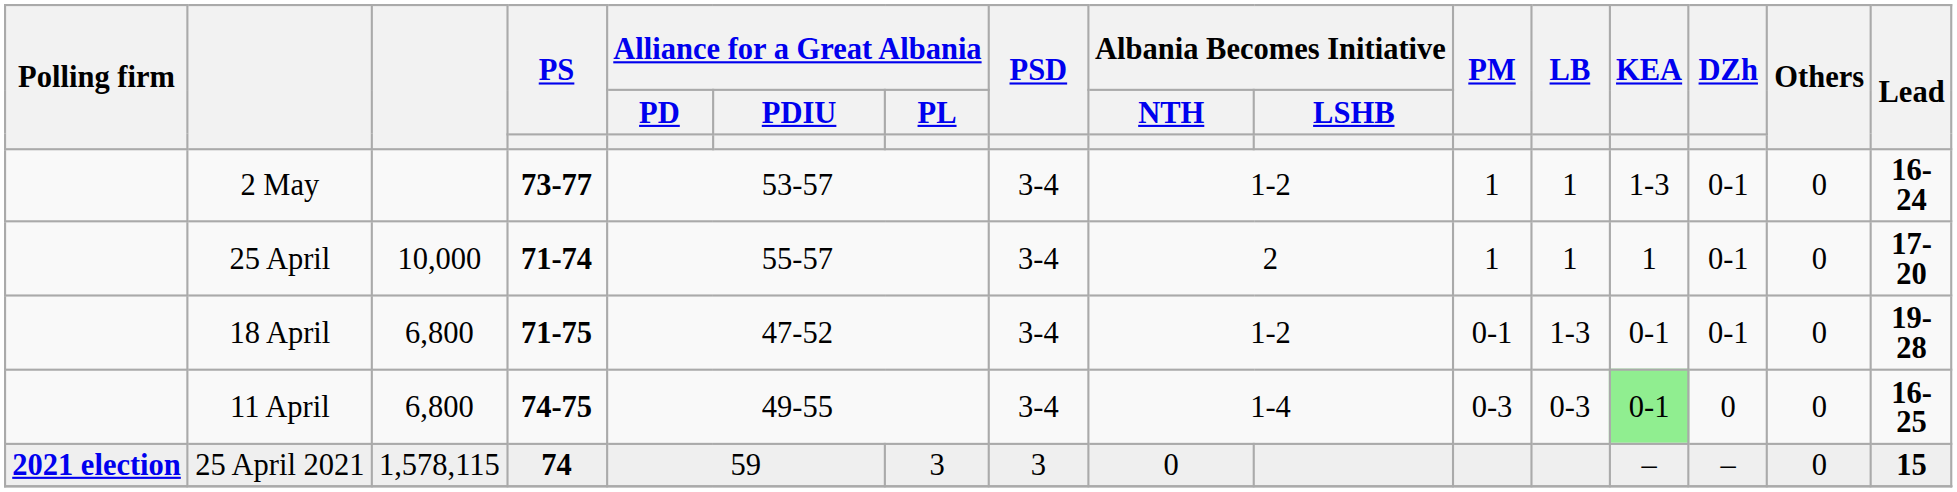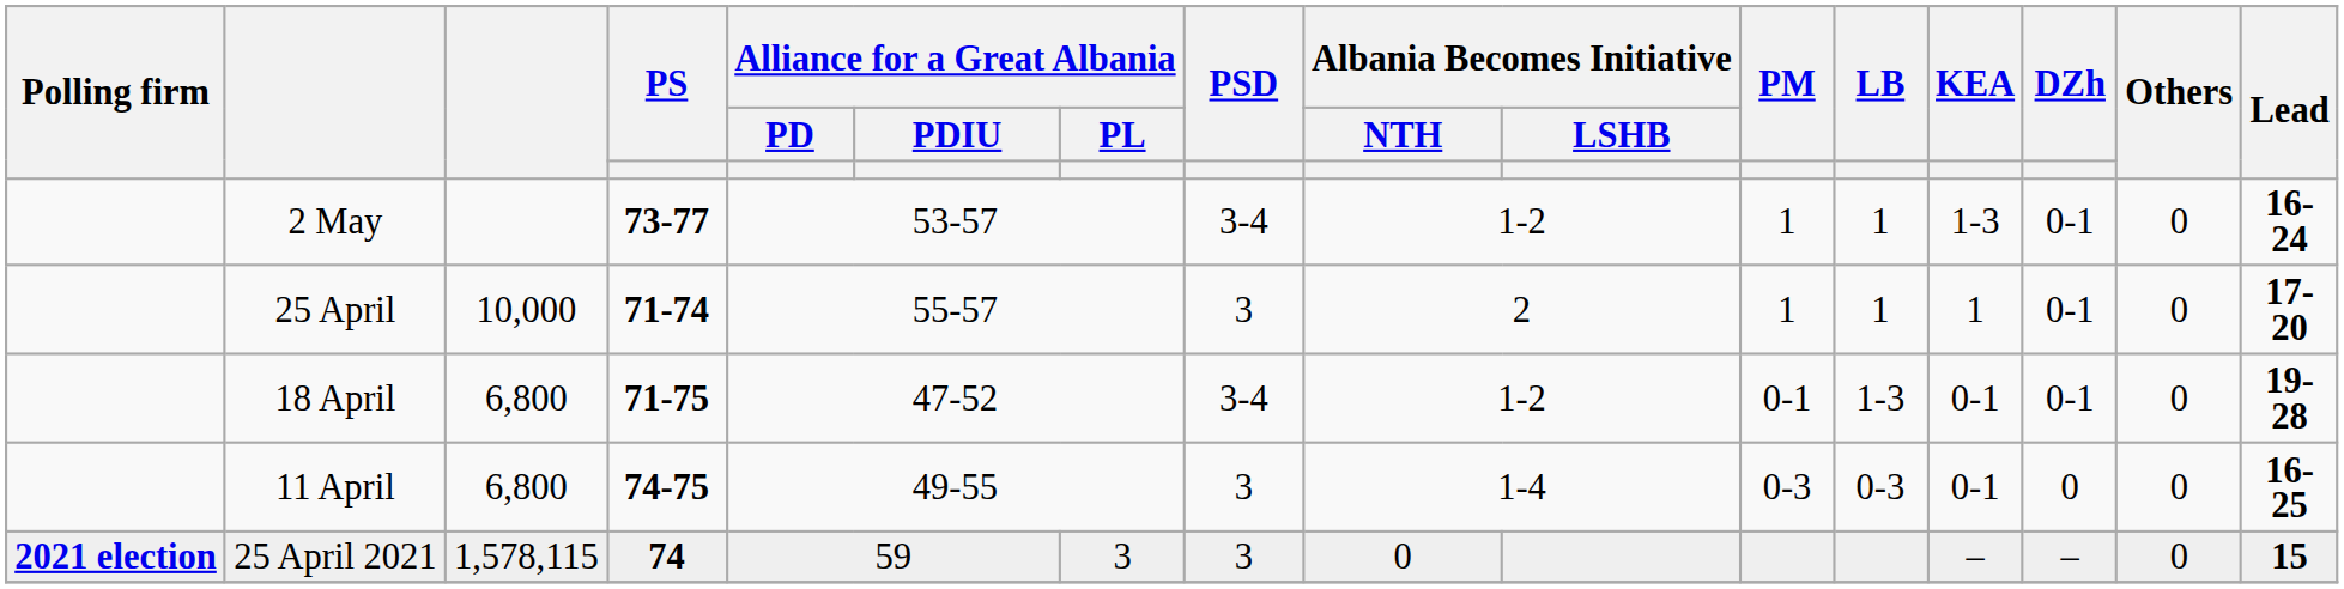25 April | PSD: 3-4 -> 3
11 April | PSD: 3-4 -> 3
11 April | KEA: lightgreen background -> no background
